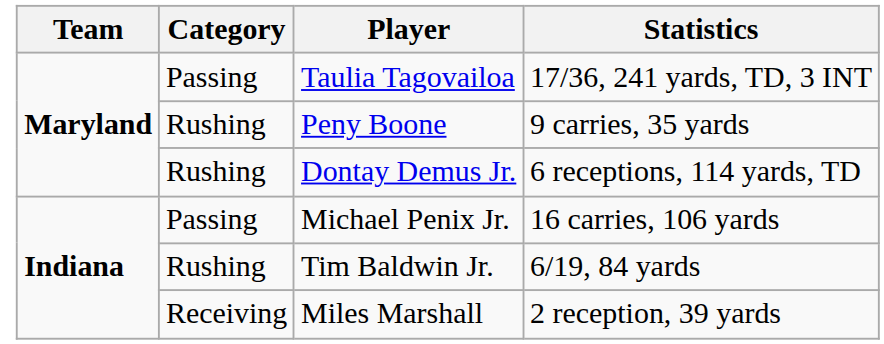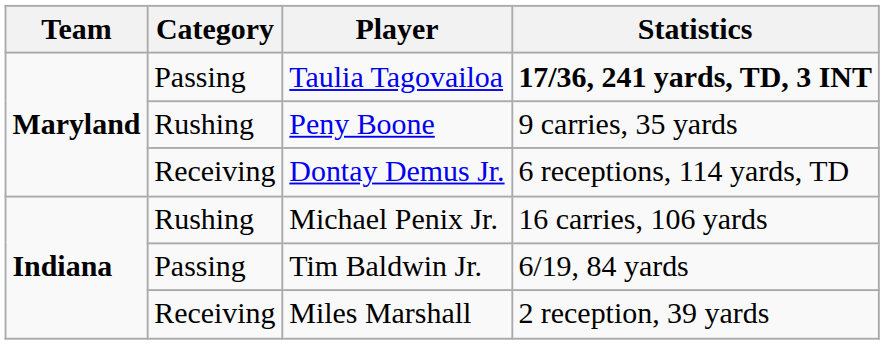Taulia Tagovailoa | Statistics: normal -> bold
Dontay Demus Jr. | Category: Rushing -> Receiving
Michael Penix Jr. | Category: Passing -> Rushing
Tim Baldwin Jr. | Category: Rushing -> Passing
